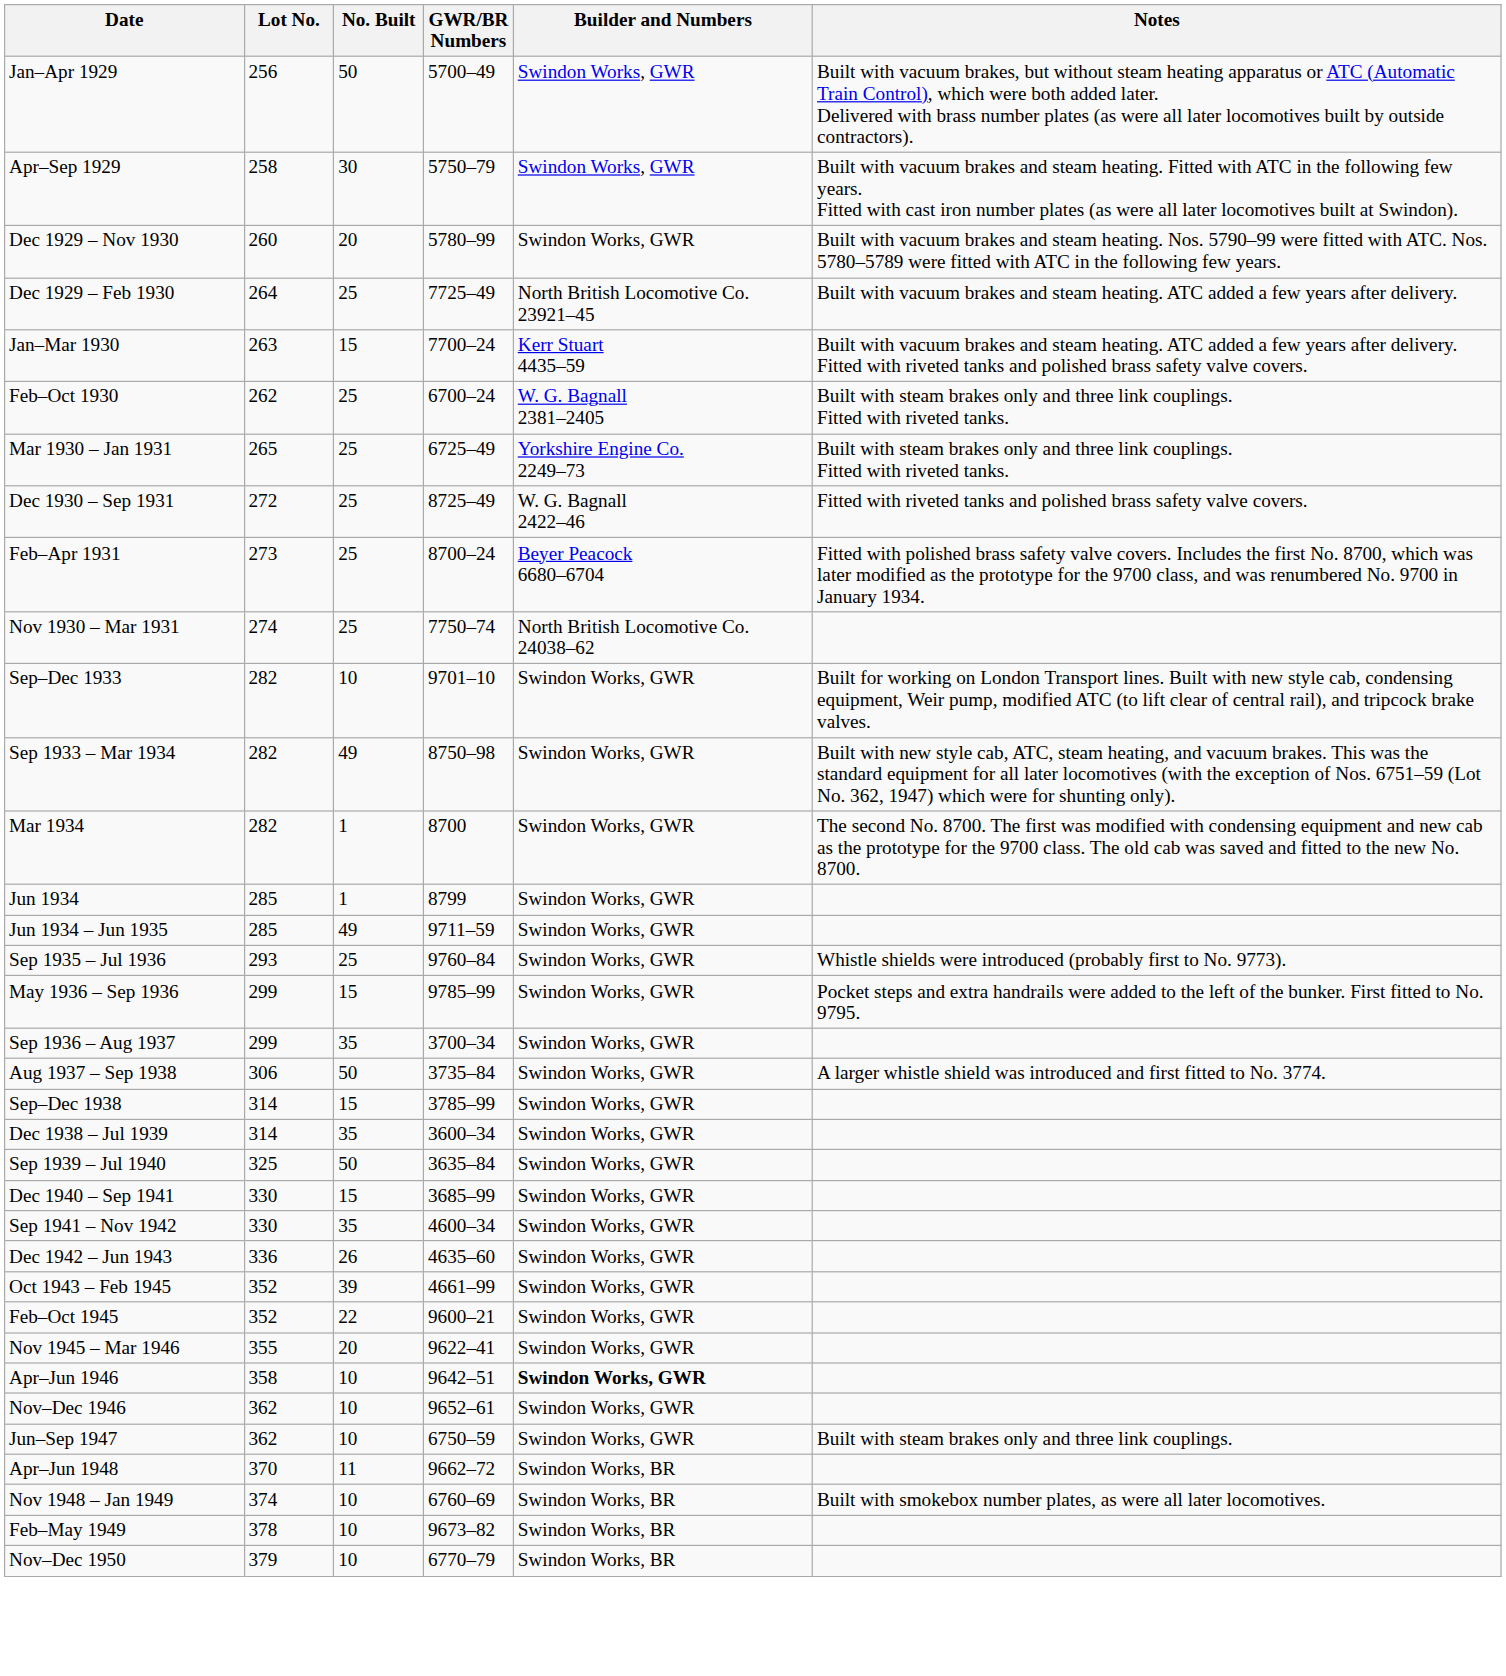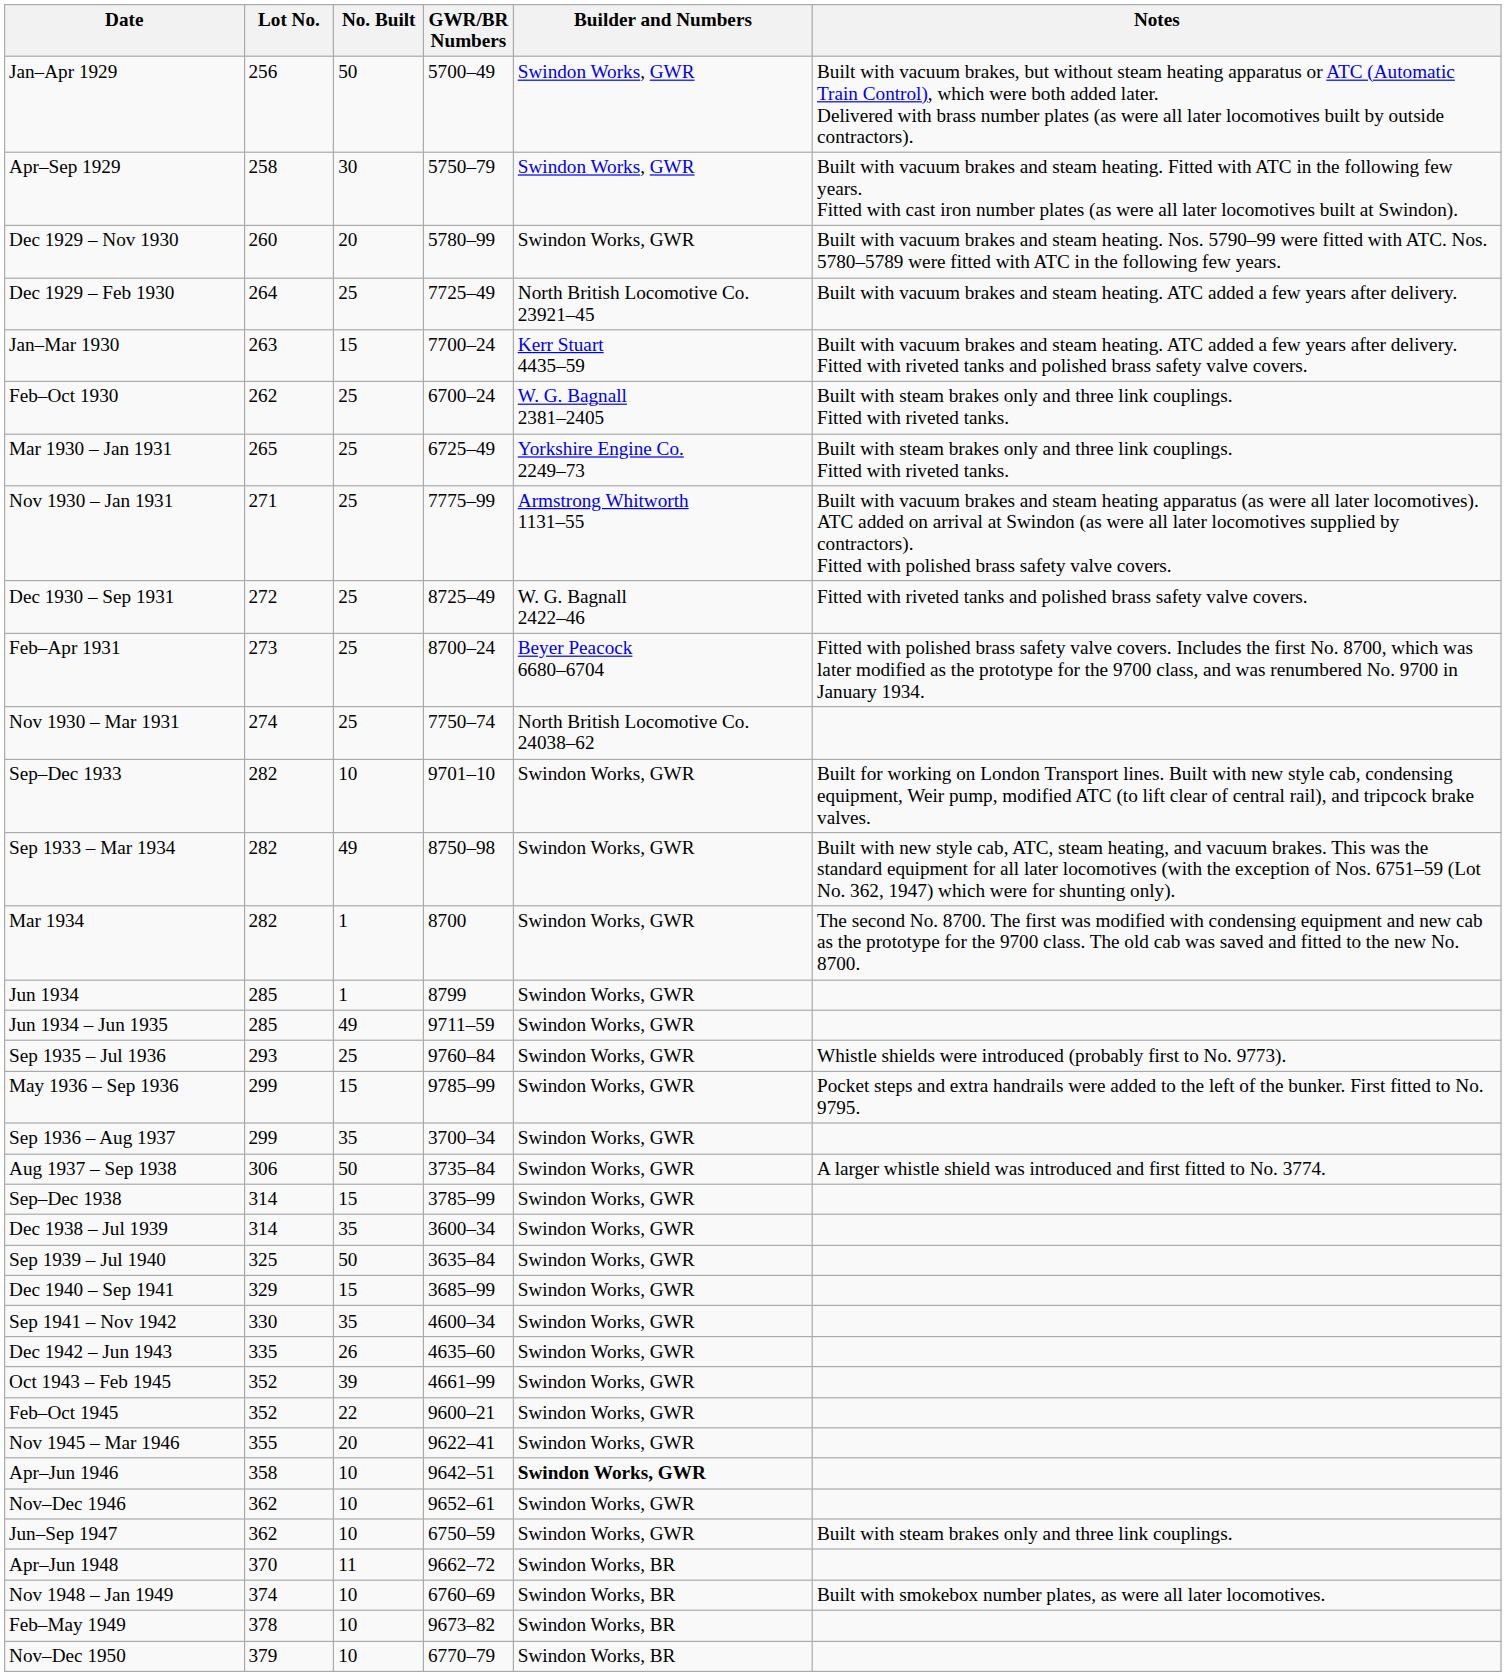+ row: Nov 1930 – Jan 1931 | 271 | 25 | 7775–99 | Armstrong Whitworth 1131–55 | Built with vacuum brakes and steam heating apparatus (as were all later locomotives). ATC added on arrival at Swindon (as were all later locomotives supplied by contractors). Fitted with polished brass safety valve covers.
Dec 1940 – Sep 1941 | Lot No.: 330 -> 329
Dec 1942 – Jun 1943 | Lot No.: 336 -> 335
